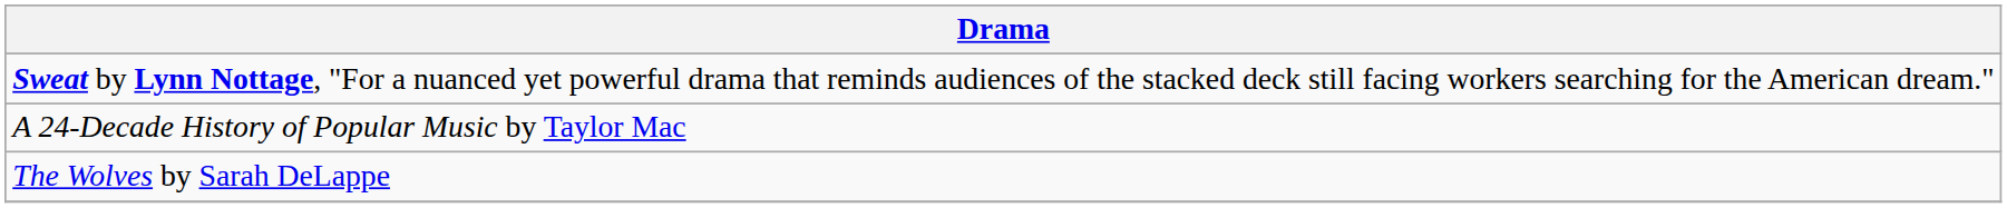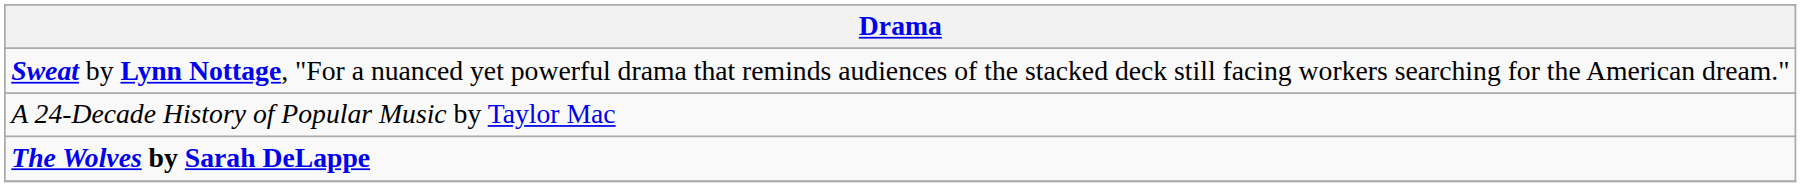row 4 | column 1: normal -> bold
